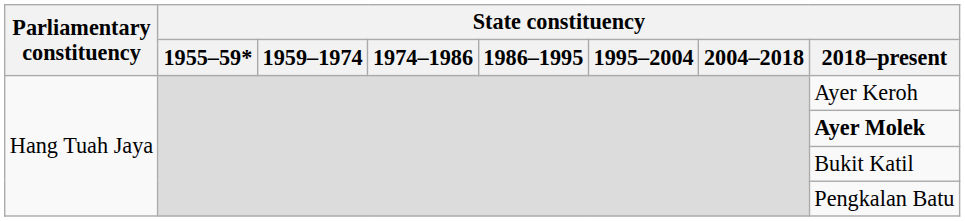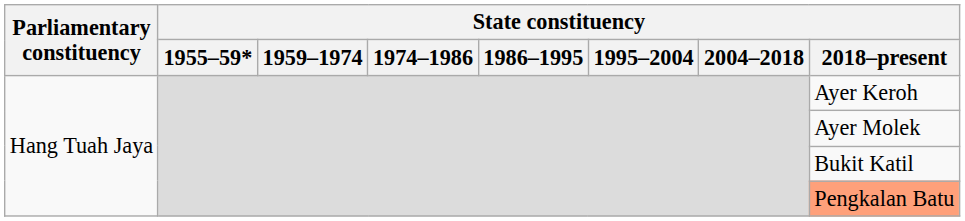row 4 | State constituency / 2018–present: bold -> normal
row 6 | State constituency / 2018–present: no background -> lightsalmon background
